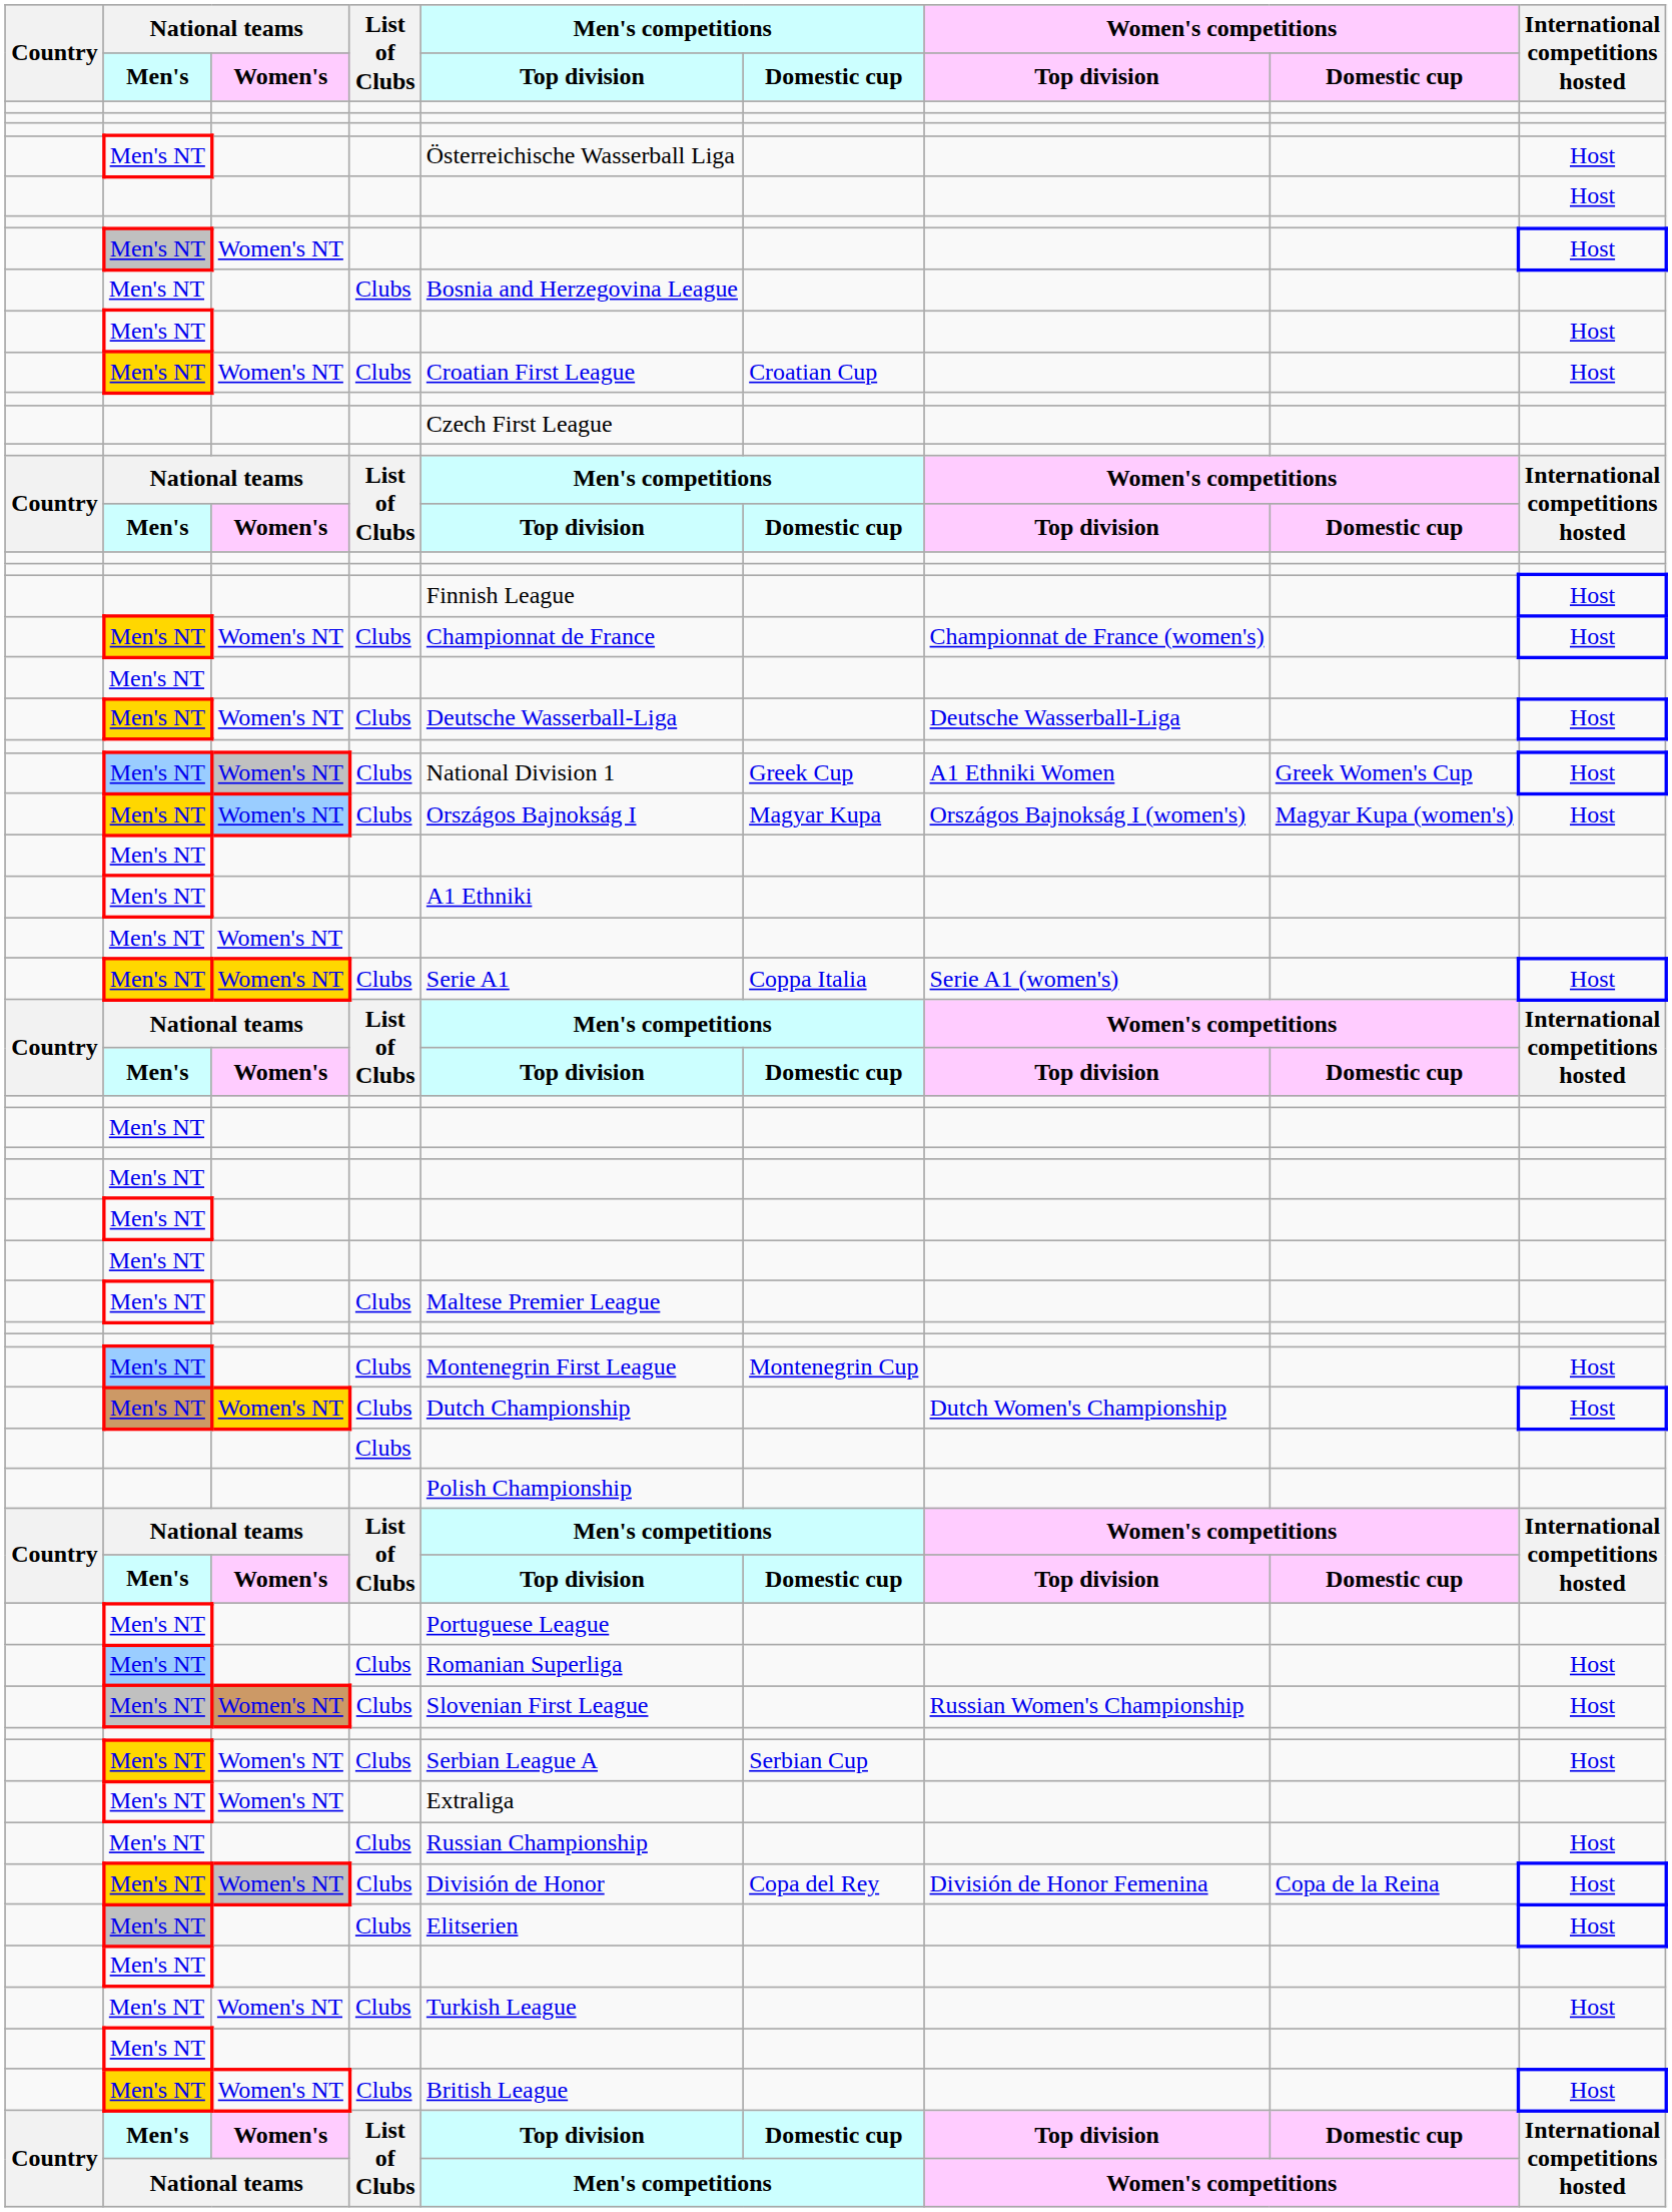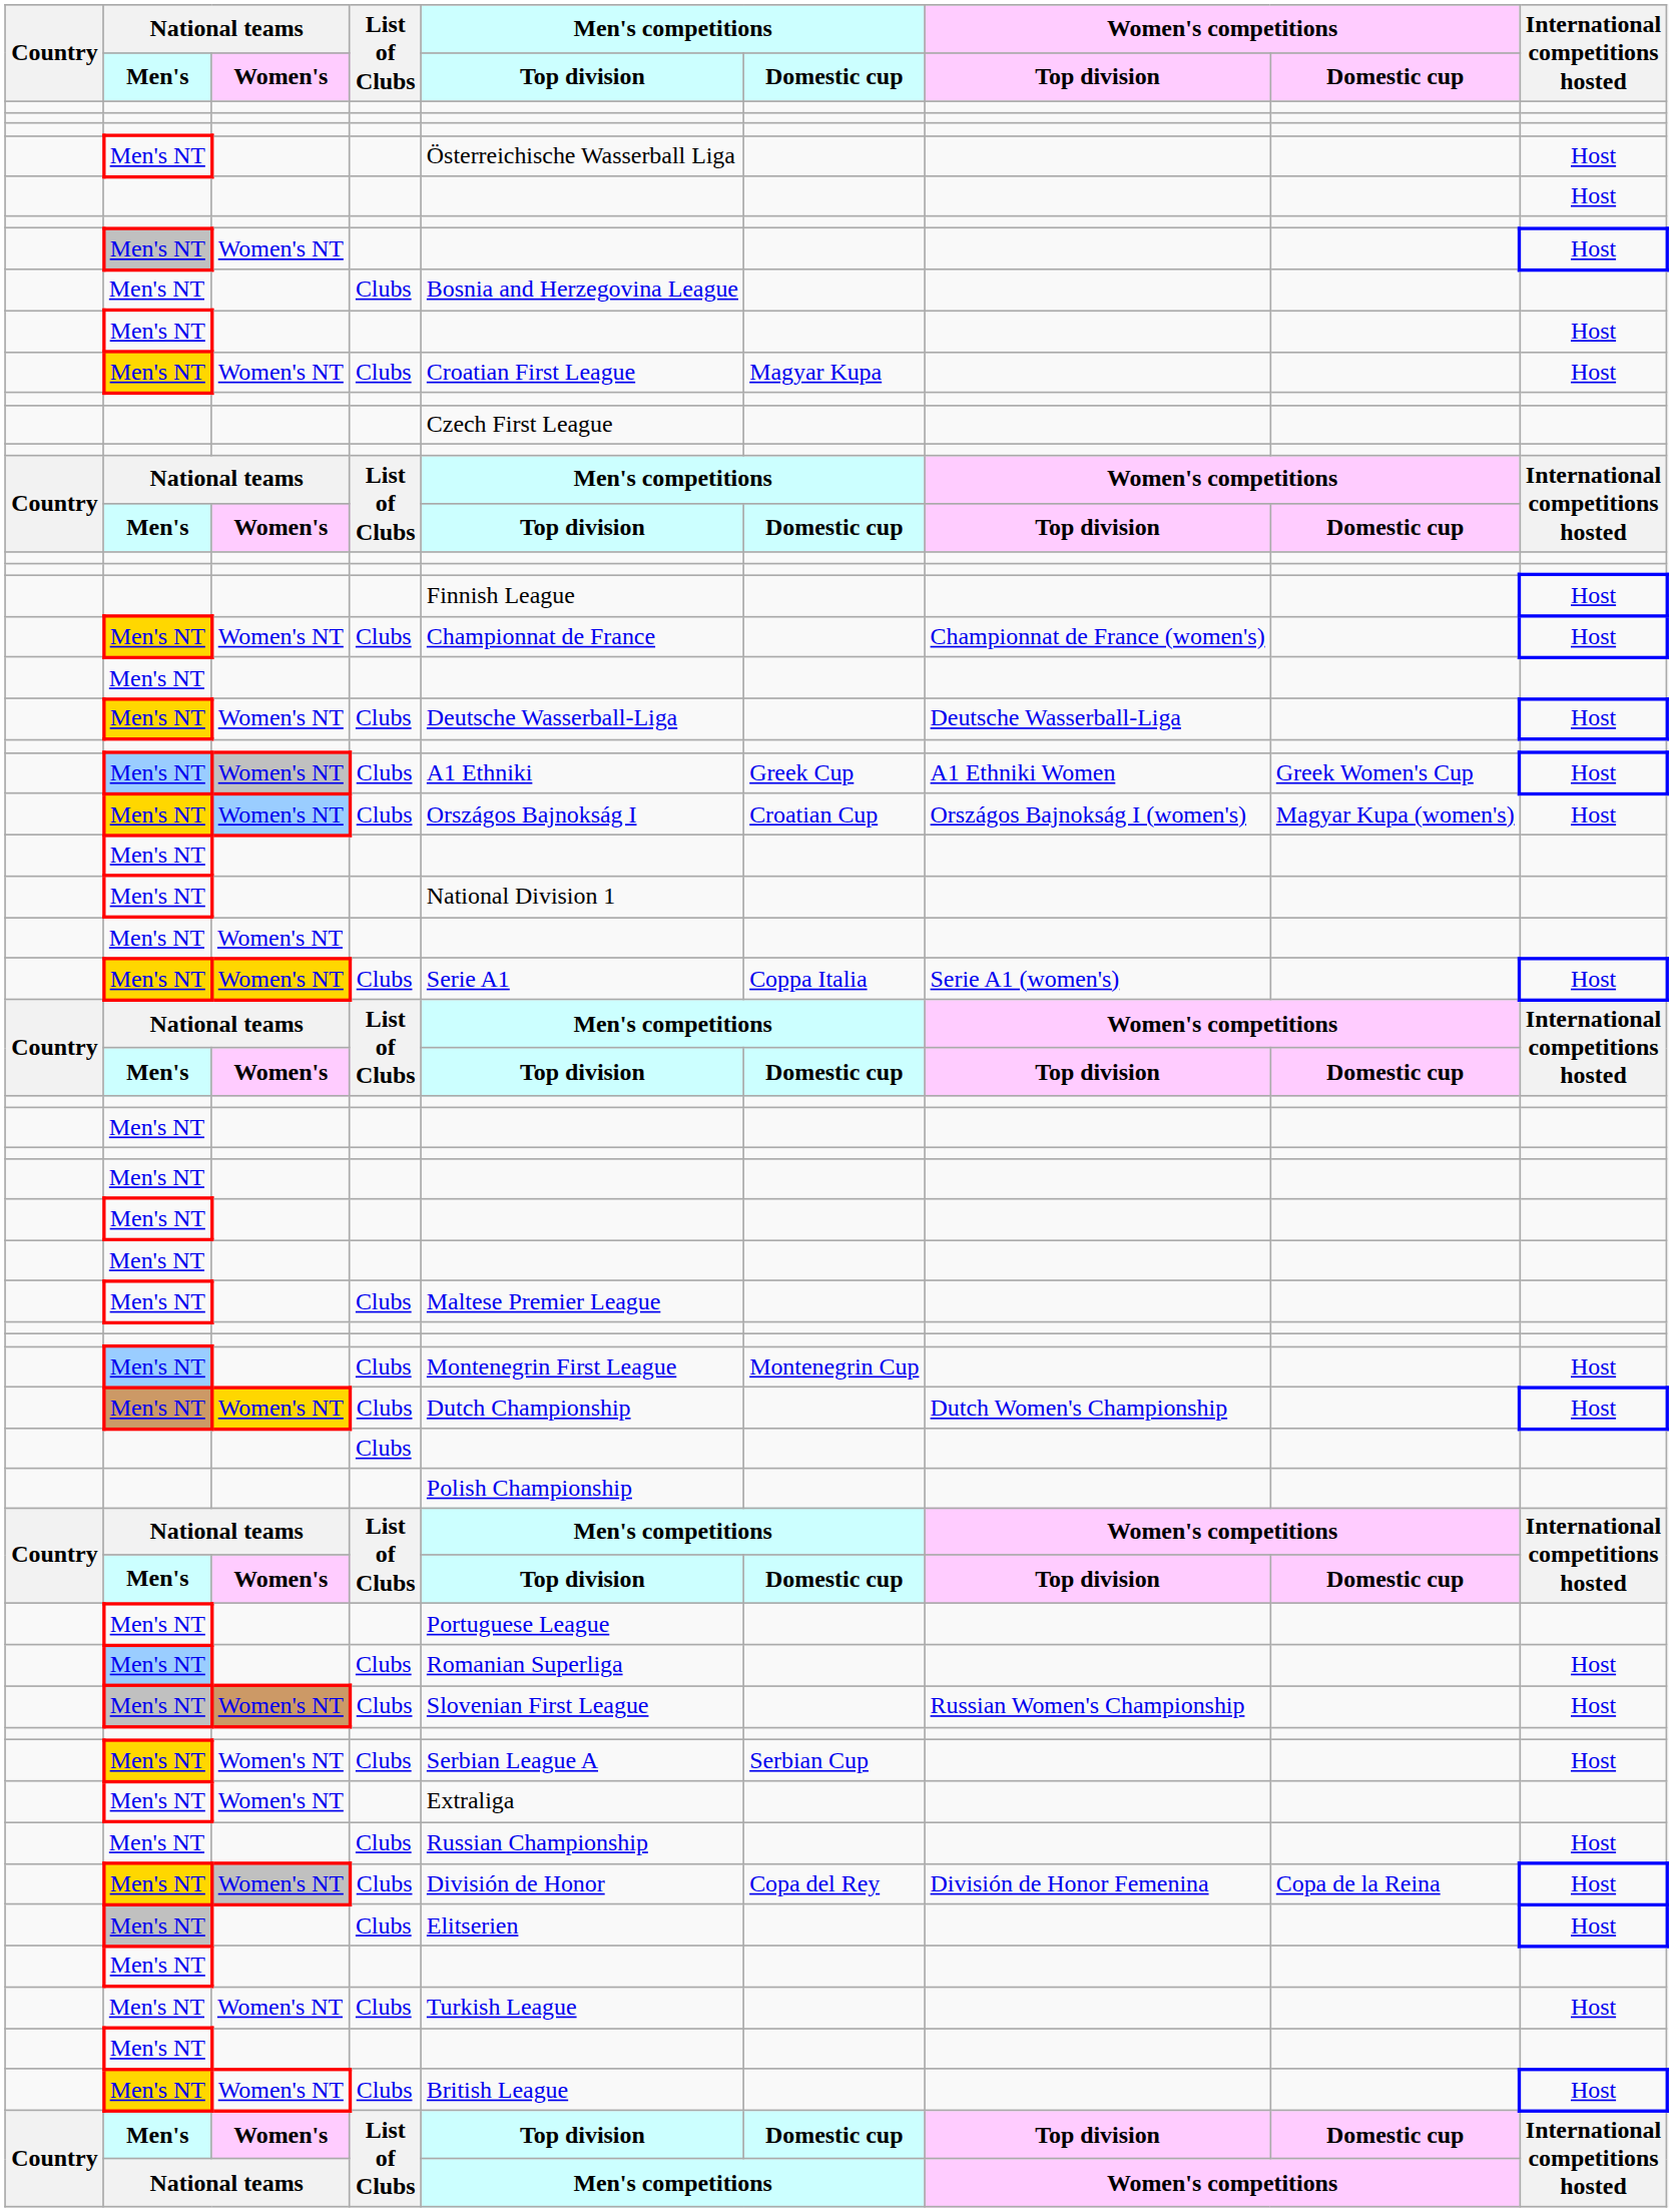row 12 | Men's competitions / Domestic cup: Croatian Cup -> Magyar Kupa
row 25 | Men's competitions / Top division: National Division 1 -> A1 Ethniki
row 26 | Men's competitions / Domestic cup: Magyar Kupa -> Croatian Cup
row 28 | Men's competitions / Top division: A1 Ethniki -> National Division 1
